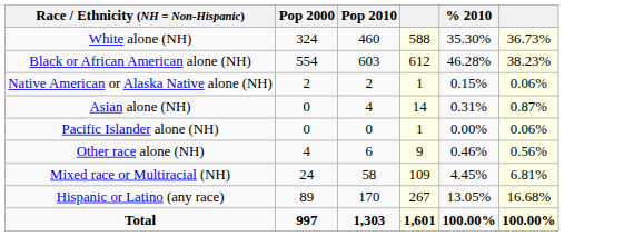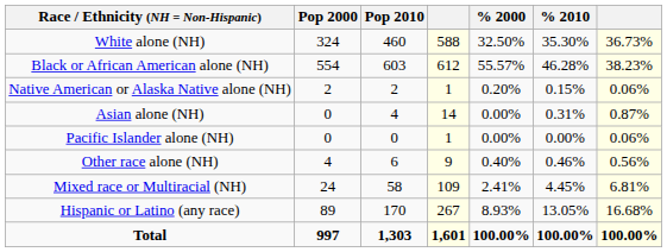+ column: % 2000 | 32.50% | 55.57% | 0.20% | 0.00% | 0.00% | 0.40% | 2.41% | 8.93% | 100.00%
